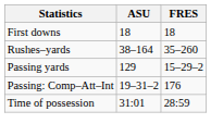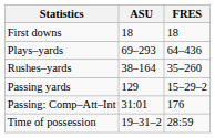+ row: Plays–yards | 69–293 | 64–436
Passing: Comp–Att–Int | ASU: 19–31–2 -> 31:01
Time of possession | ASU: 31:01 -> 19–31–2
